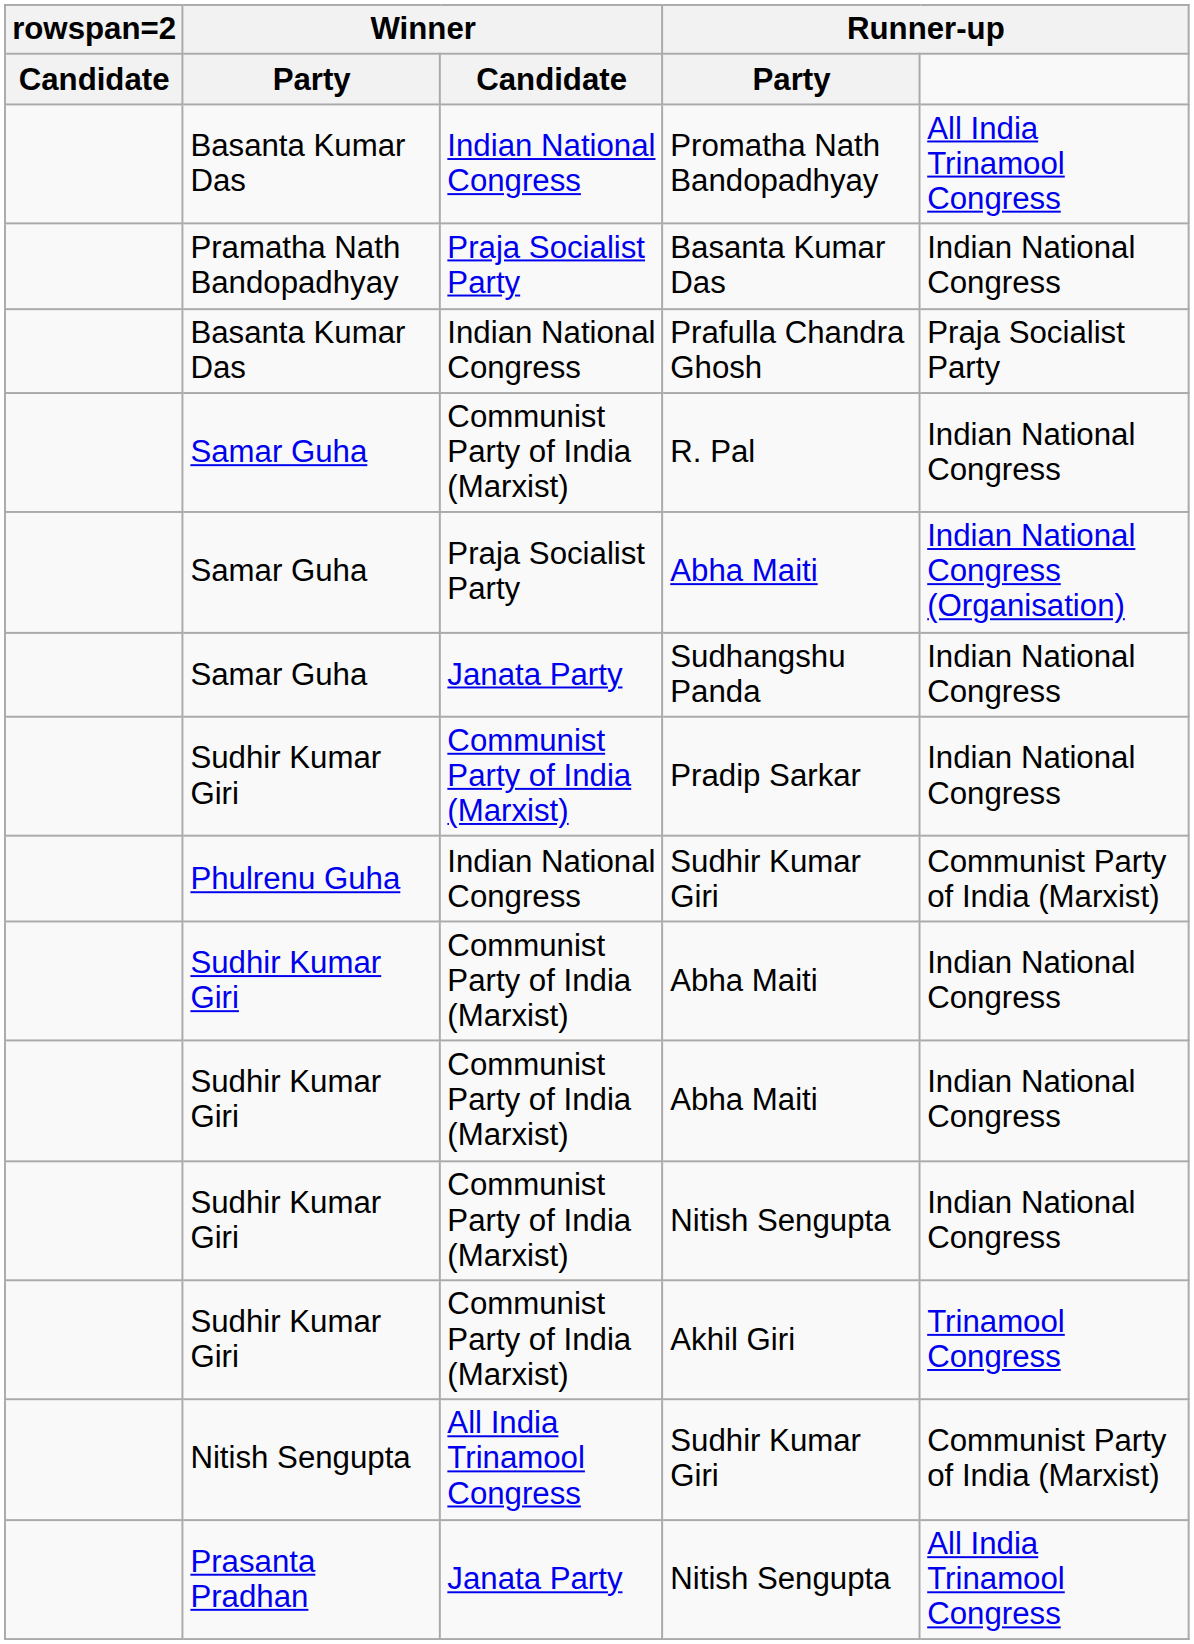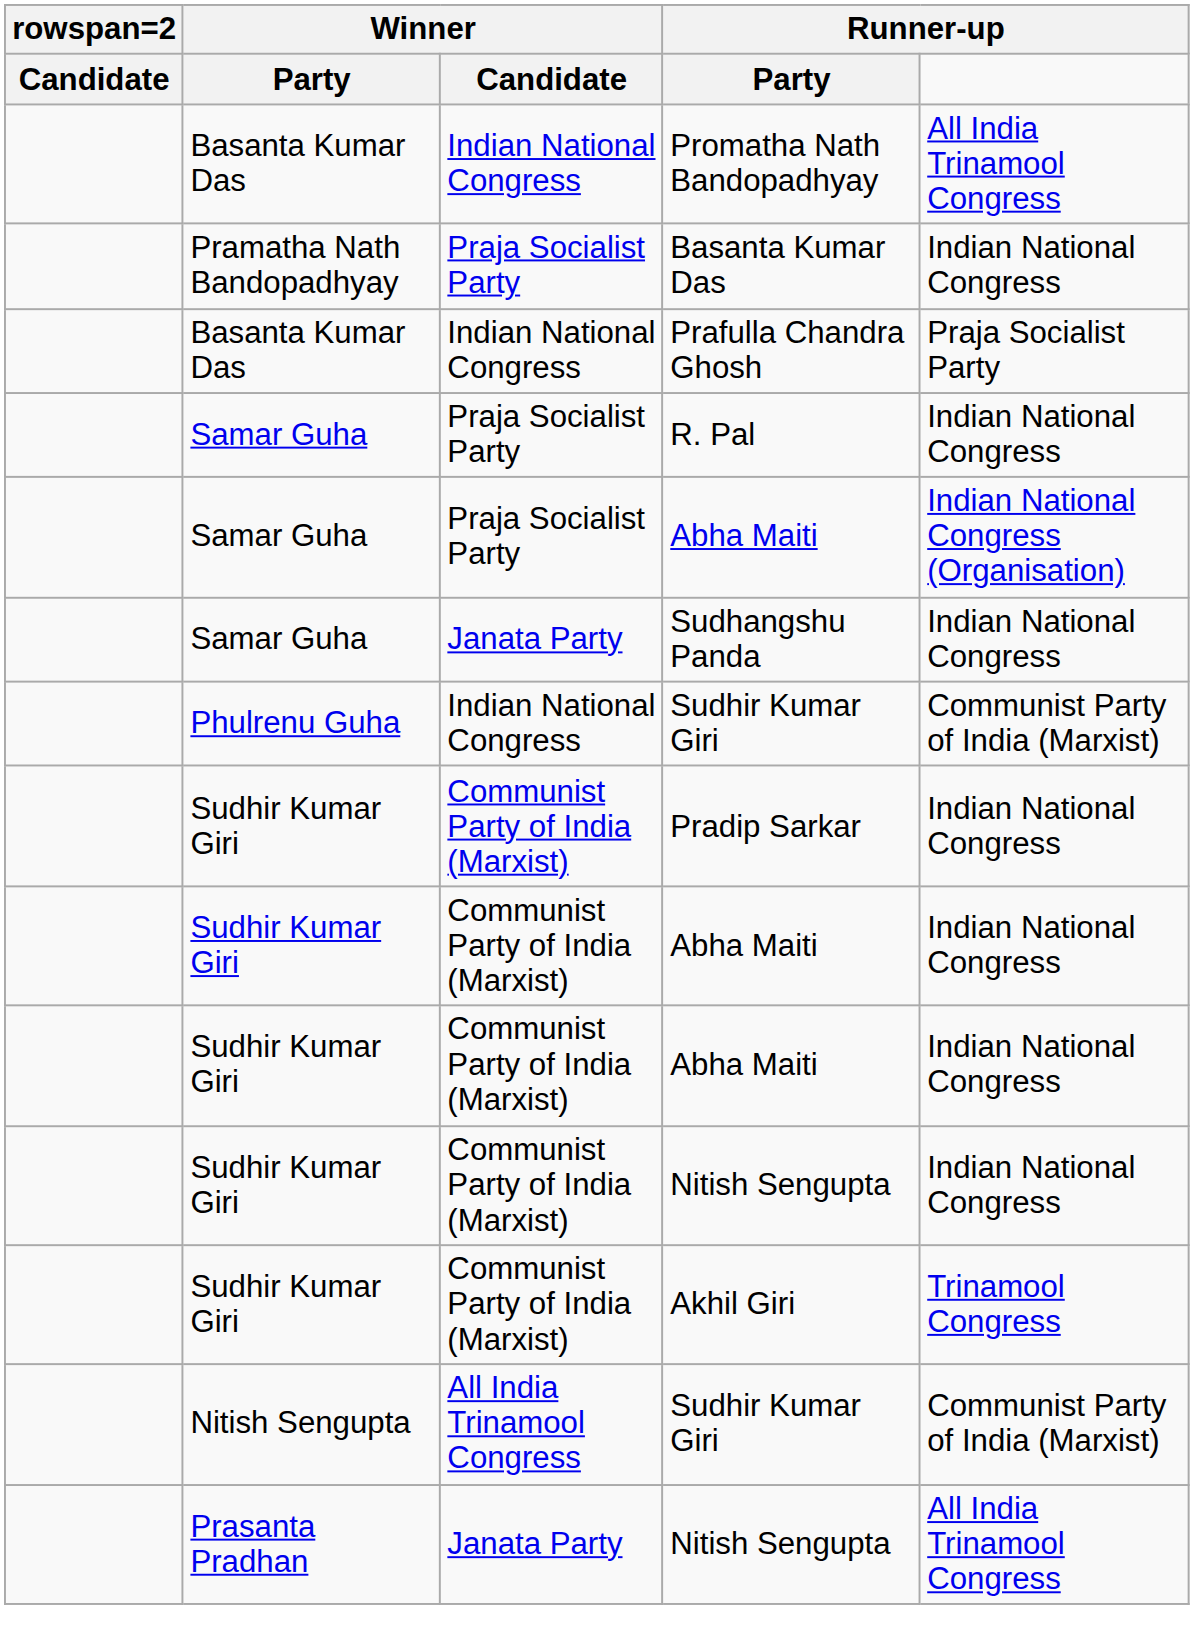R. Pal | Winner / Candidate: Communist Party of India (Marxist) -> Praja Socialist Party
rows swapped: Pradip Sarkar <-> Phulrenu Guha / Sudhir Kumar Giri
